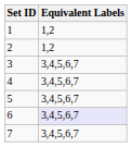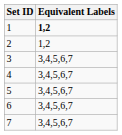1 | Equivalent Labels: normal -> bold
6 | Equivalent Labels: lavender background -> no background
